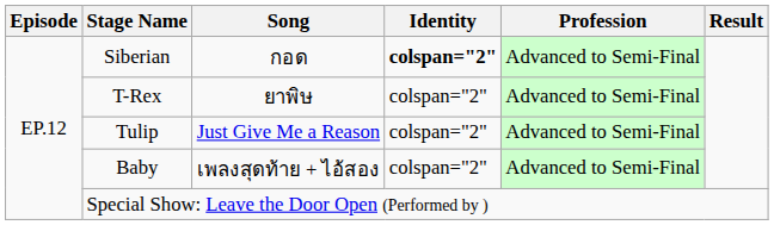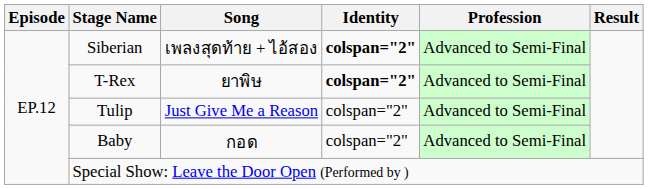Siberian | Song: กอด -> เพลงสุดท้าย + ไอ้สอง
T-Rex | Identity: normal -> bold
Baby | Song: เพลงสุดท้าย + ไอ้สอง -> กอด
